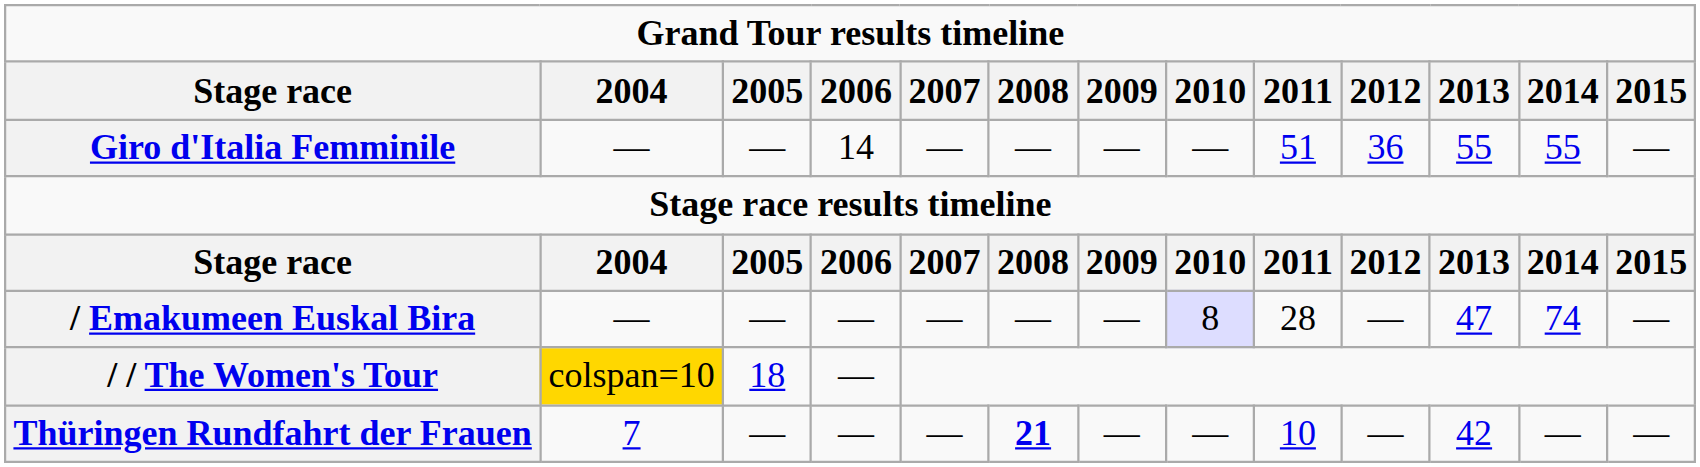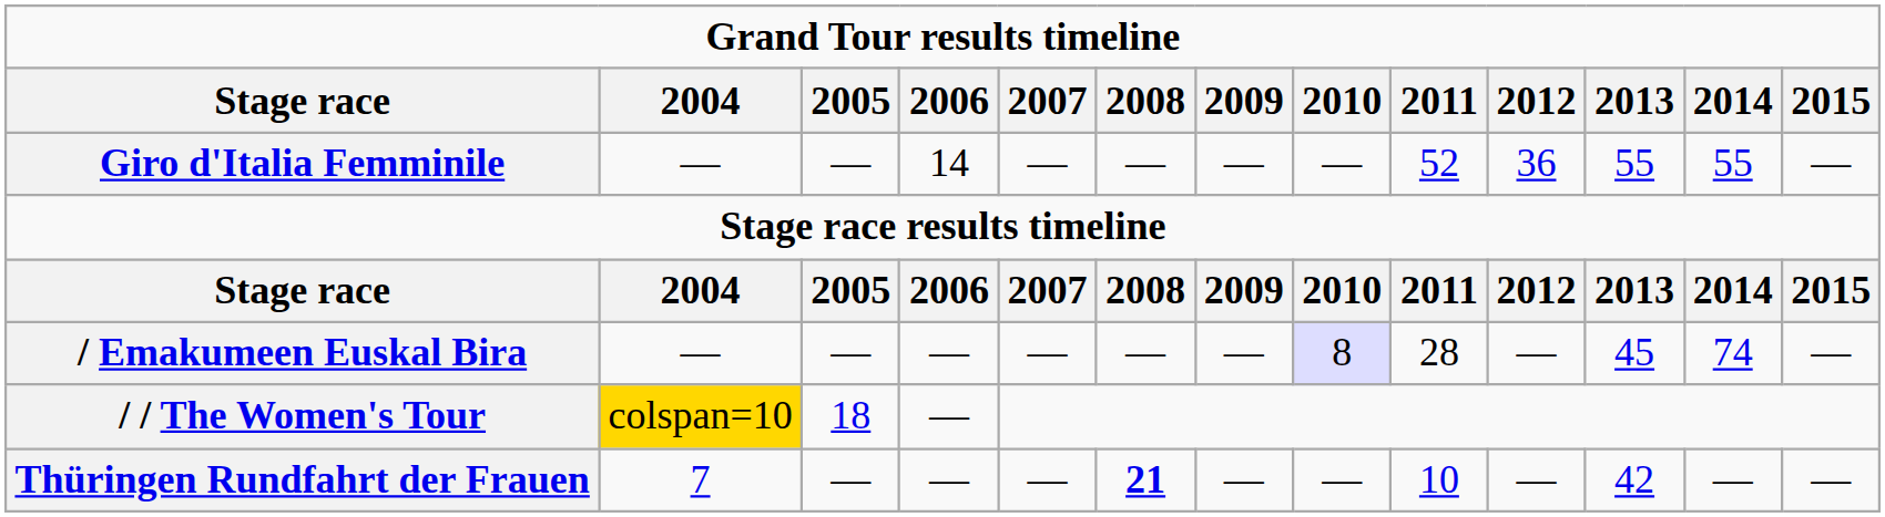Giro d'Italia Femminile | 2011: 51 -> 52
/ Emakumeen Euskal Bira | 2013: 47 -> 45
